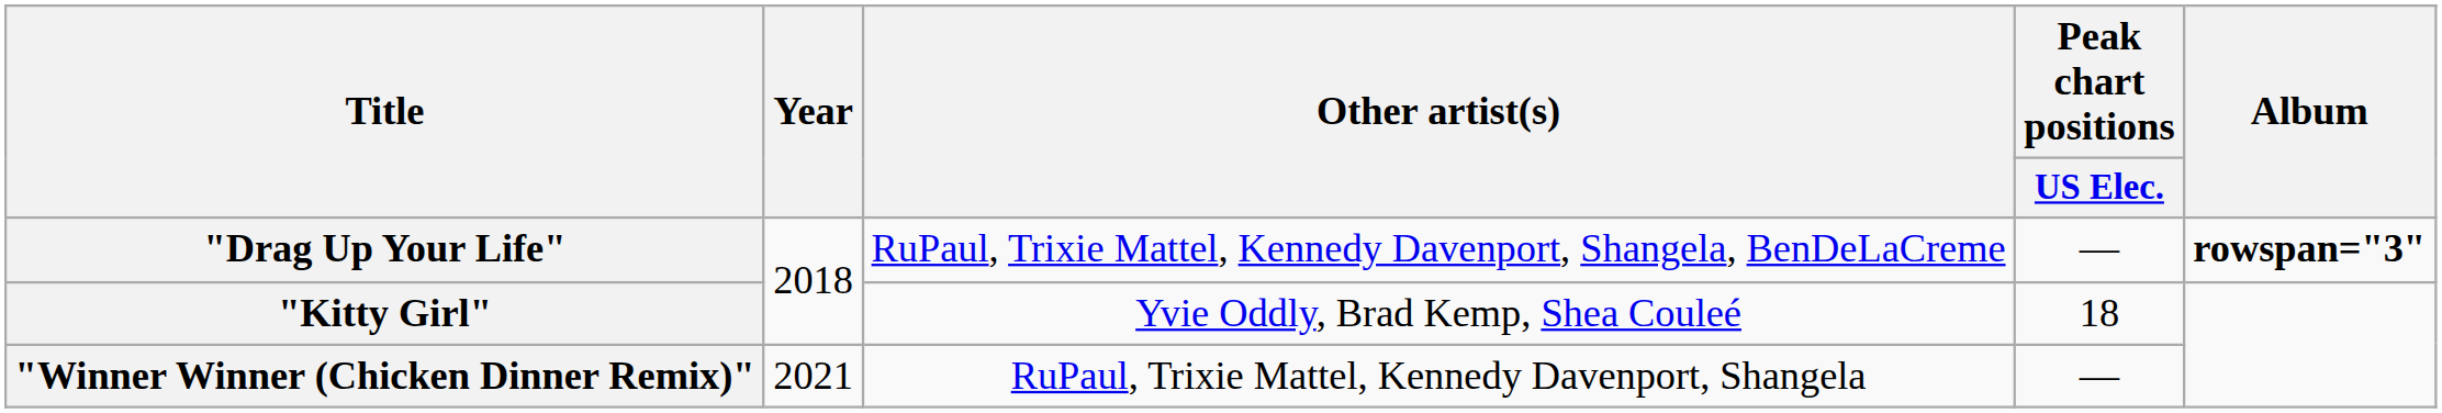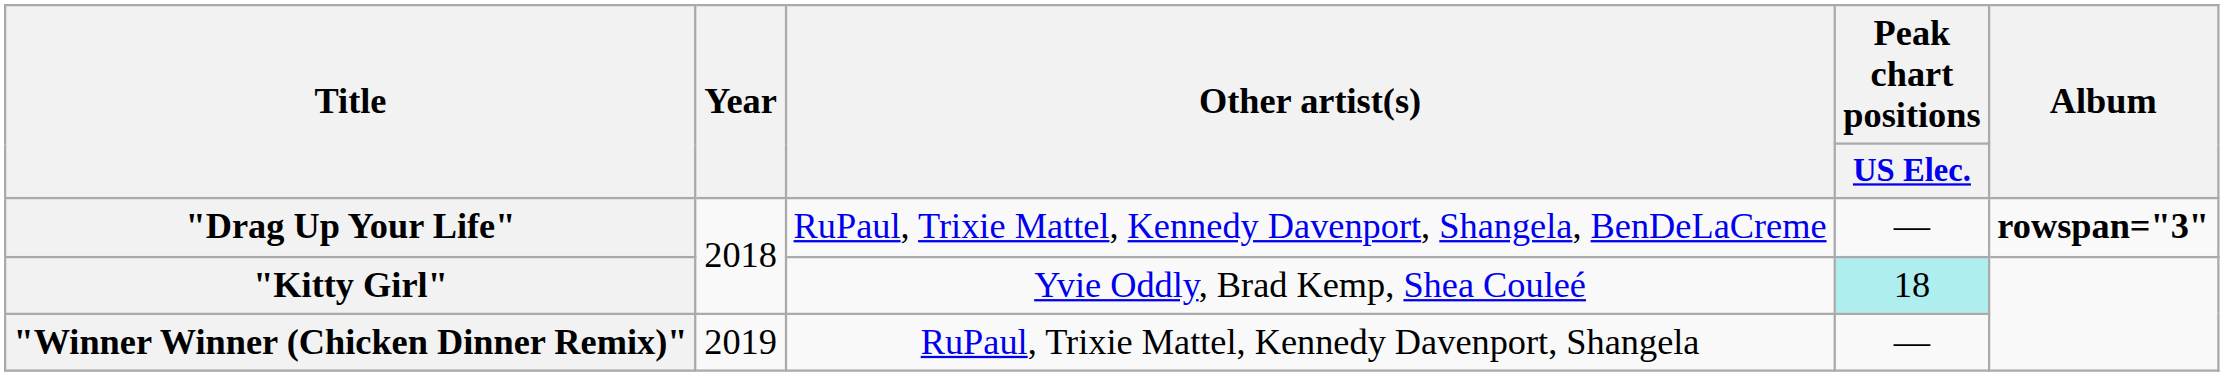"Kitty Girl" | Peak chart positions / US Elec.: no background -> paleturquoise background
"Winner Winner (Chicken Dinner Remix)" | Year: 2021 -> 2019
